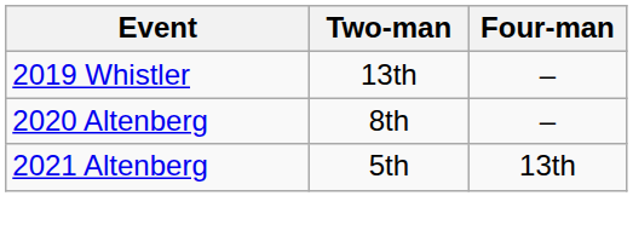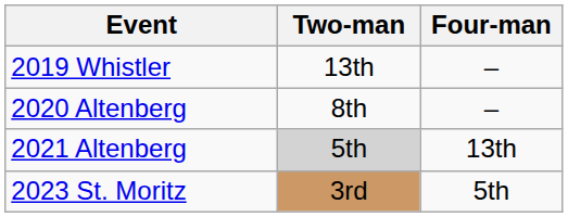2021 Altenberg | Two-man: no background -> lightgrey background
+ row: 2023 St. Moritz | 3rd | 5th
